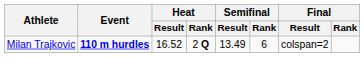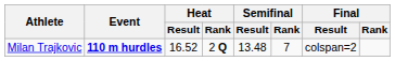Milan Trajkovic | Semifinal / Result: 13.49 -> 13.48
Milan Trajkovic | Semifinal / Rank: 6 -> 7
